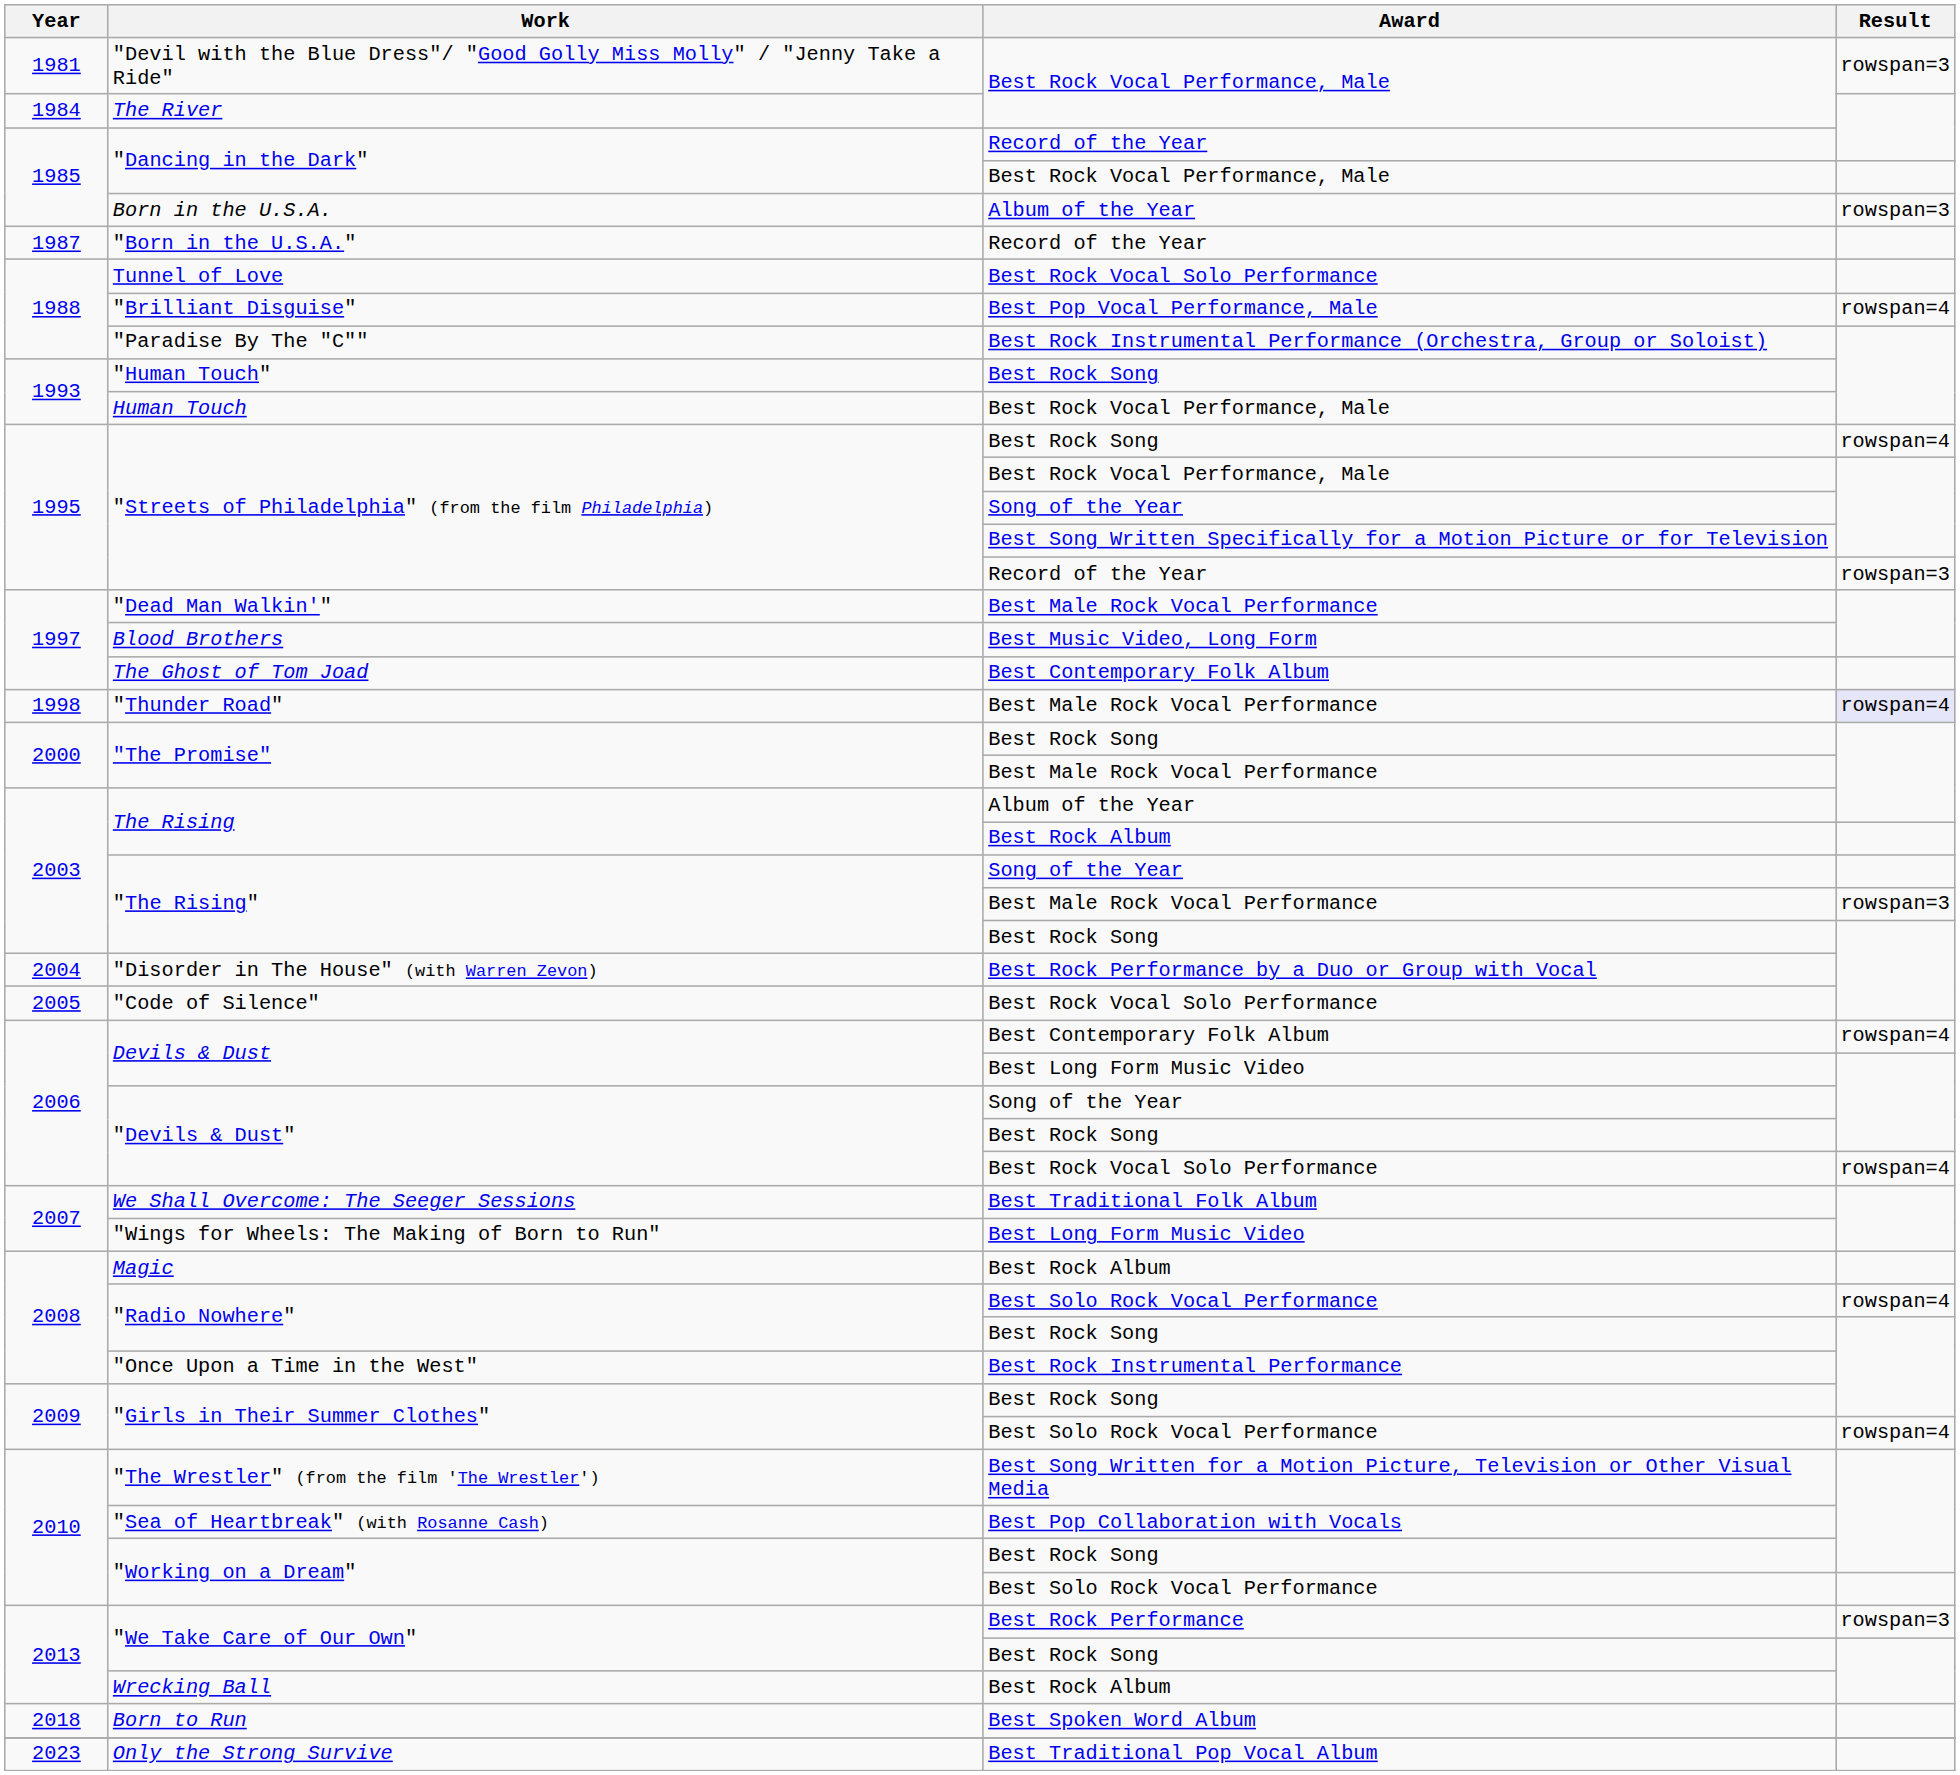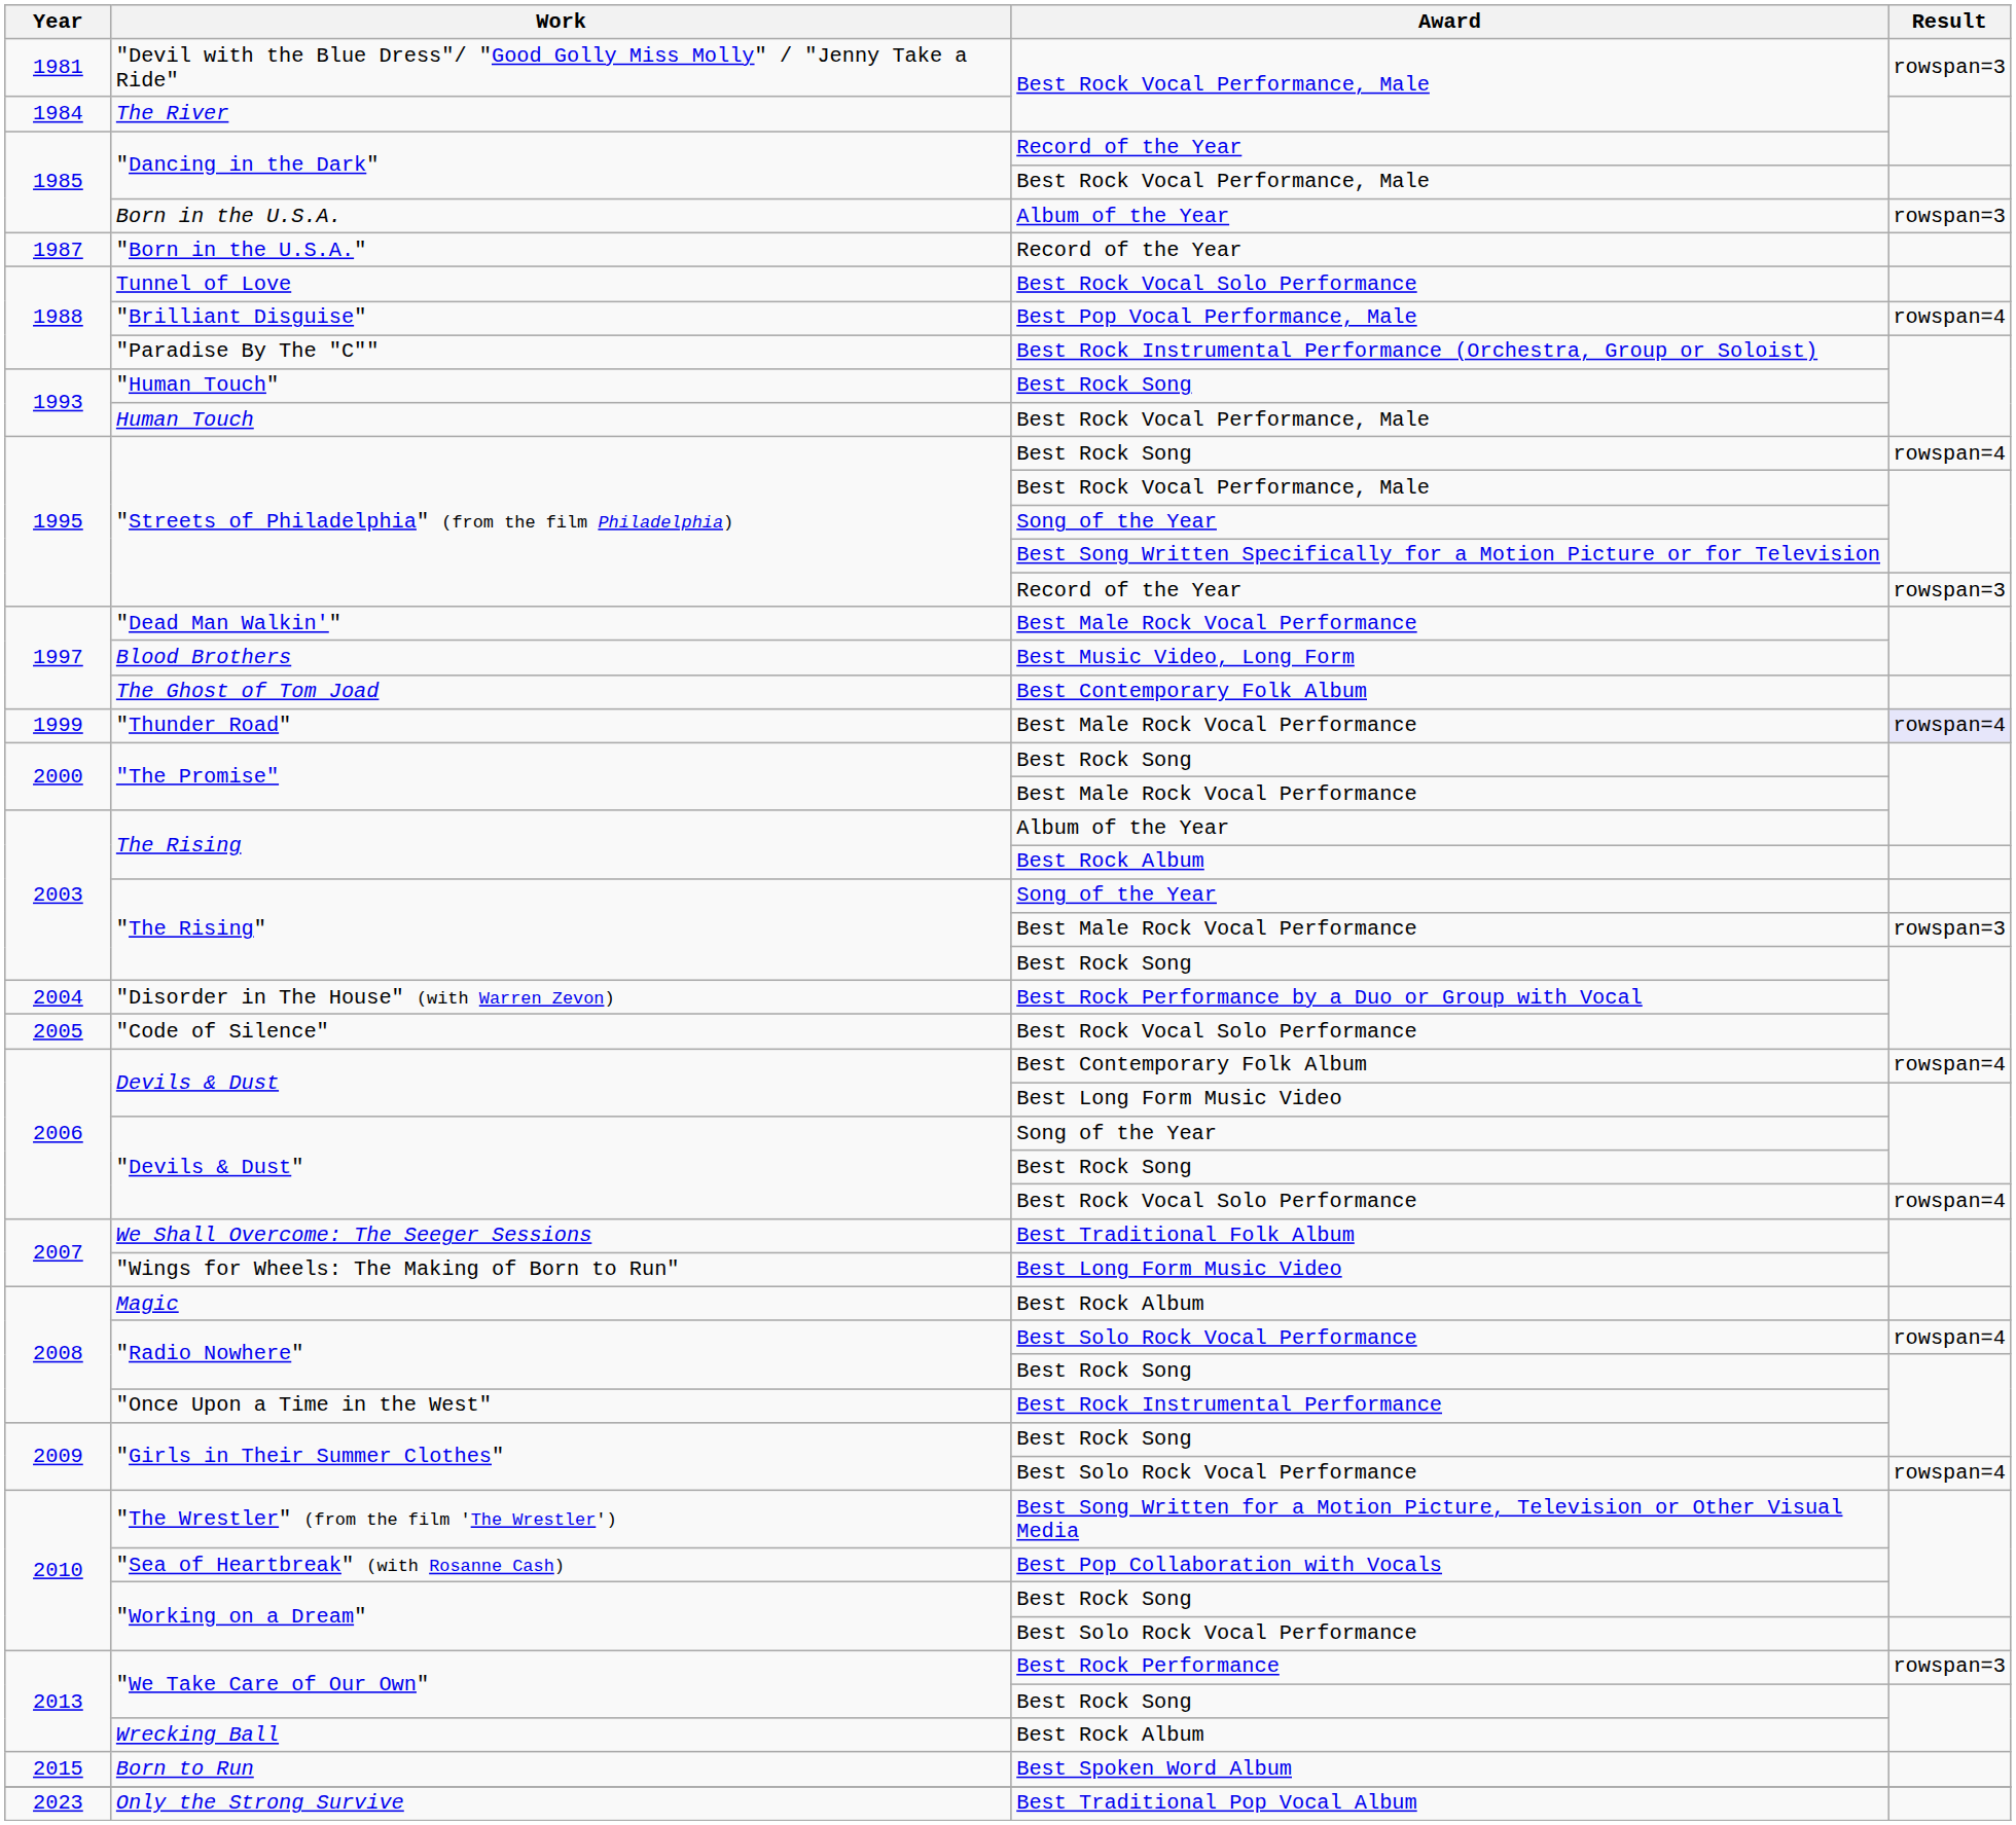"Thunder Road" | Year: 1998 -> 1999
Born to Run | Year: 2018 -> 2015
